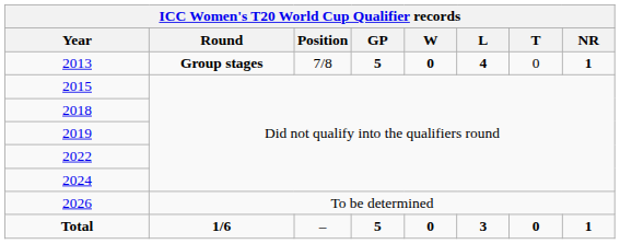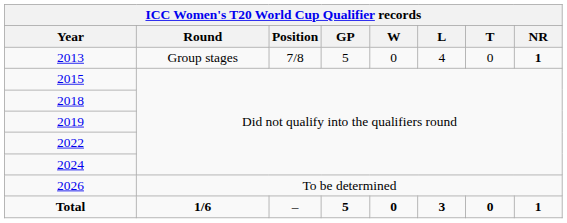2013 | Round: bold -> normal
2013 | GP: bold -> normal
2013 | W: bold -> normal
2013 | L: bold -> normal
